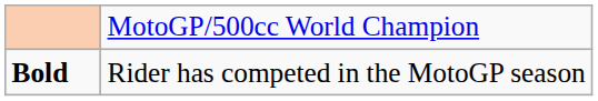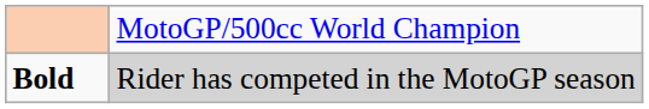Bold | column 2: no background -> lightgrey background
